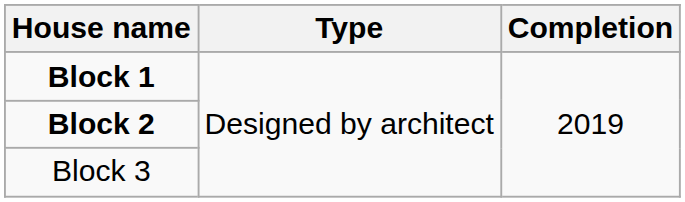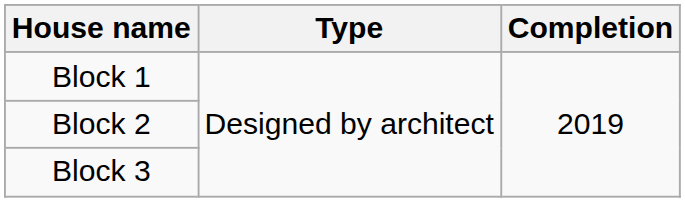Block 1 | House name: bold -> normal
Block 2 | House name: bold -> normal
